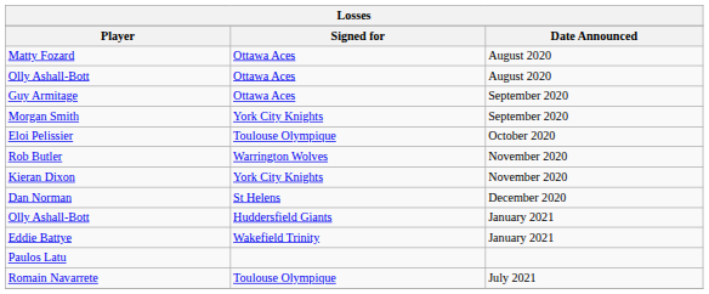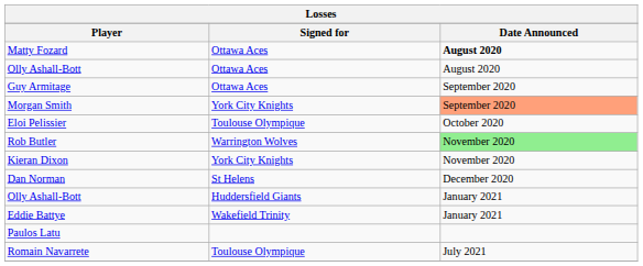Matty Fozard | Date Announced: normal -> bold
Morgan Smith | Date Announced: no background -> lightsalmon background
Rob Butler | Date Announced: no background -> lightgreen background
